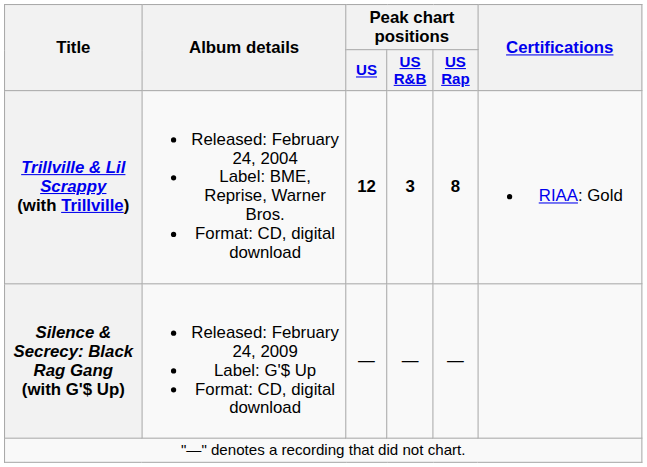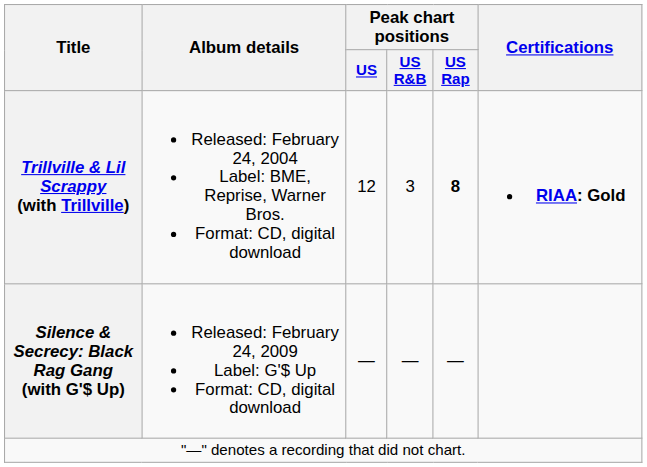Trillville & Lil Scrappy (with Trillville) | Peak chart positions / US: bold -> normal
Trillville & Lil Scrappy (with Trillville) | Peak chart positions / US R&B: bold -> normal
Trillville & Lil Scrappy (with Trillville) | Certifications: normal -> bold
